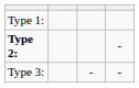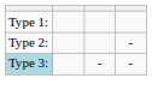Type 2: | column 1: bold -> normal
Type 3: | column 1: no background -> lightblue background
